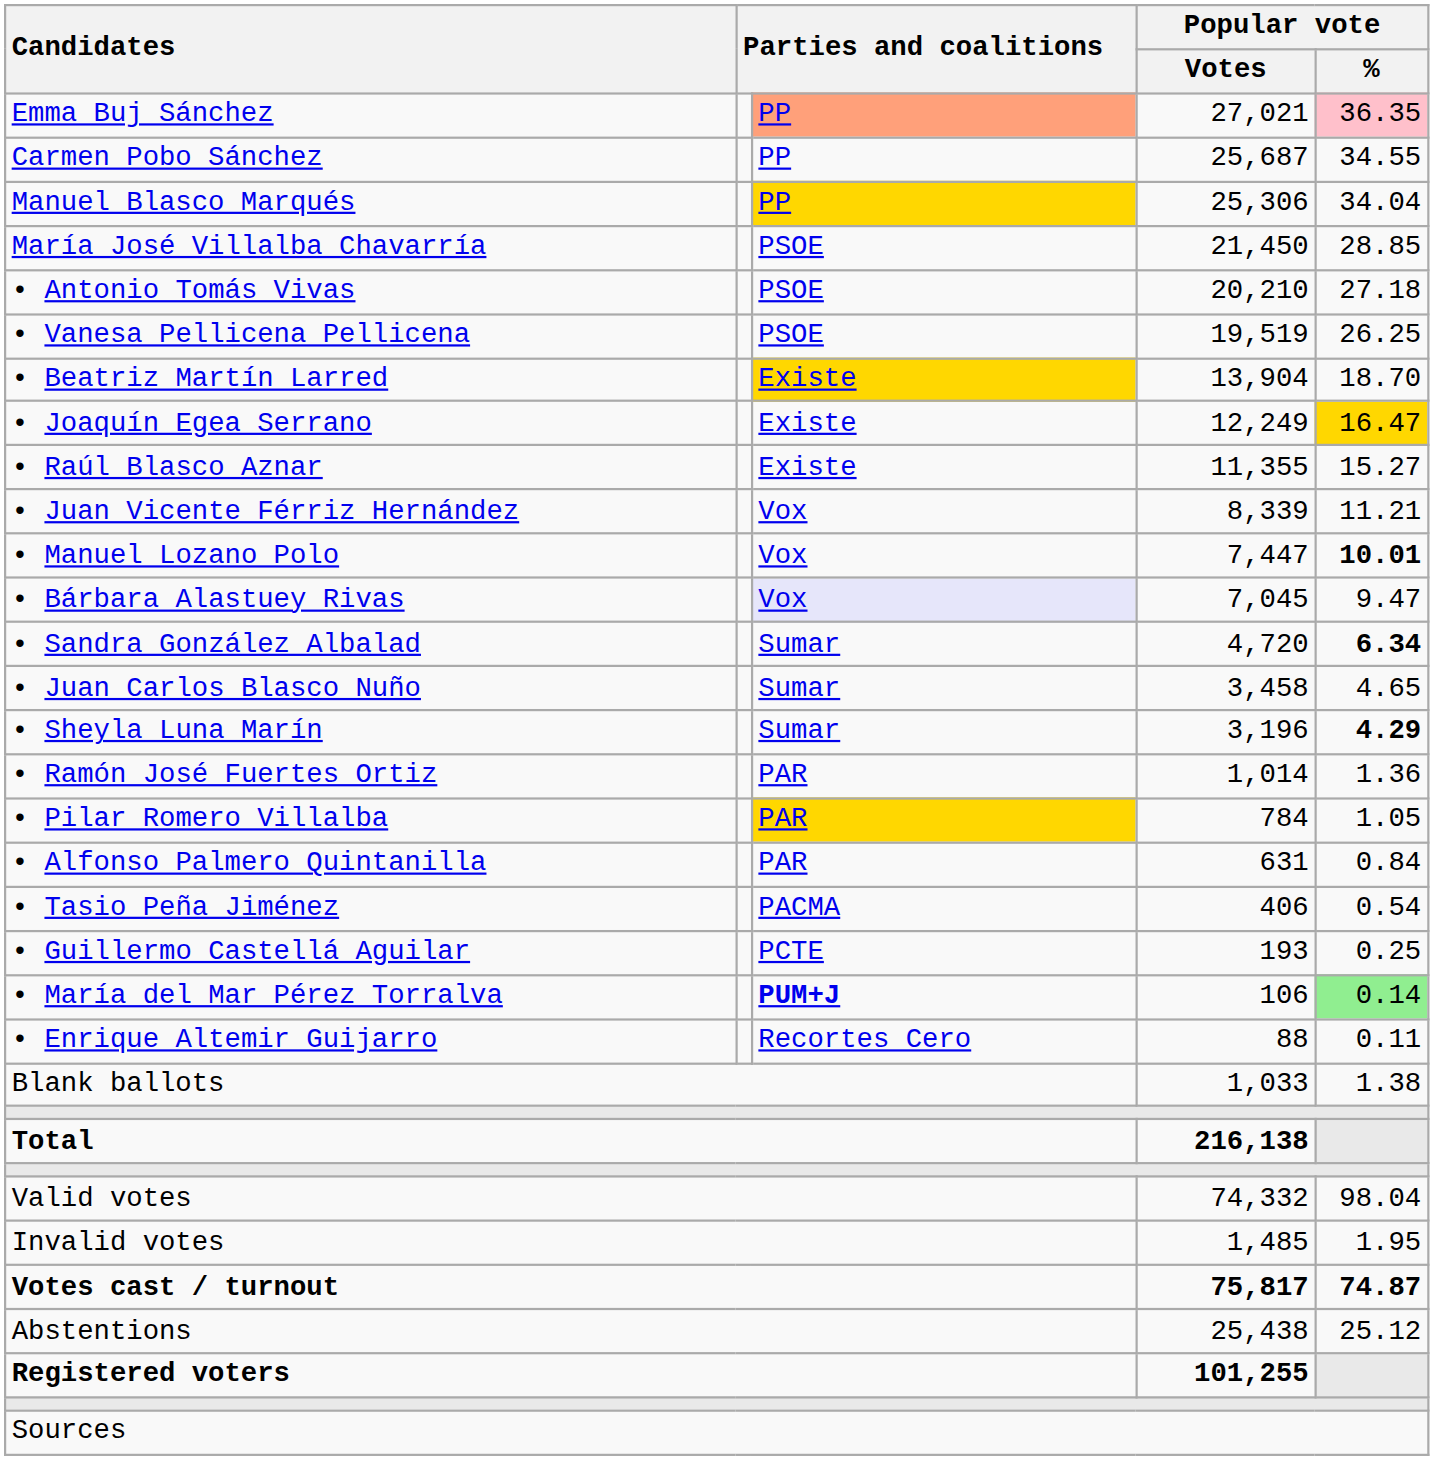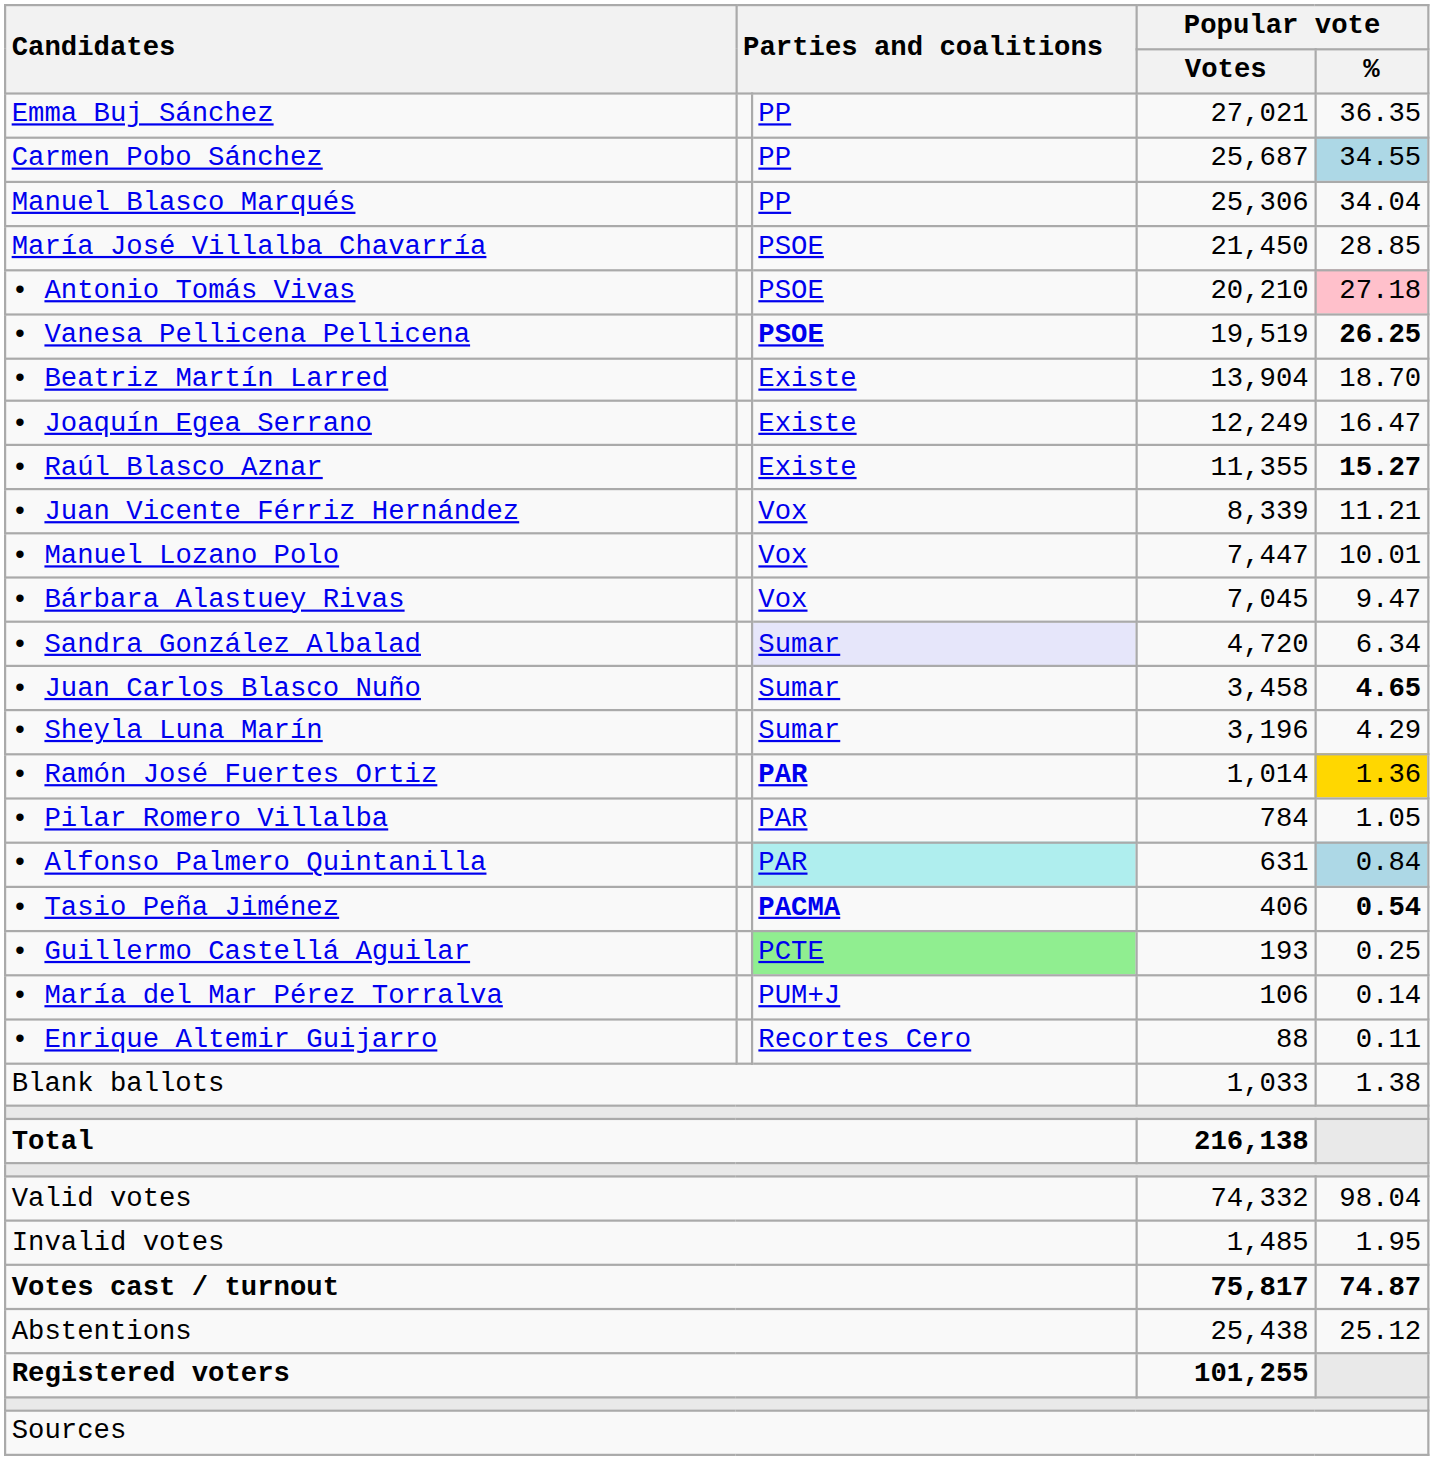Emma Buj Sánchez | column 3: lightsalmon background -> no background
Emma Buj Sánchez | Popular vote / %: pink background -> no background
Carmen Pobo Sánchez | Popular vote / %: no background -> lightblue background
Manuel Blasco Marqués | column 3: gold background -> no background
• Antonio Tomás Vivas | Popular vote / %: no background -> pink background
• Vanesa Pellicena Pellicena | column 3: normal -> bold
• Vanesa Pellicena Pellicena | Popular vote / %: normal -> bold
• Beatriz Martín Larred | column 3: gold background -> no background
• Joaquín Egea Serrano | Popular vote / %: gold background -> no background
• Raúl Blasco Aznar | Popular vote / %: normal -> bold
• Manuel Lozano Polo | Popular vote / %: bold -> normal
• Bárbara Alastuey Rivas | column 3: lavender background -> no background
• Sandra González Albalad | column 3: no background -> lavender background
• Sandra González Albalad | Popular vote / %: bold -> normal
• Juan Carlos Blasco Nuño | Popular vote / %: normal -> bold
• Sheyla Luna Marín | Popular vote / %: bold -> normal
• Ramón José Fuertes Ortiz | column 3: normal -> bold
• Ramón José Fuertes Ortiz | Popular vote / %: no background -> gold background
• Pilar Romero Villalba | column 3: gold background -> no background
• Alfonso Palmero Quintanilla | column 3: no background -> paleturquoise background
• Alfonso Palmero Quintanilla | Popular vote / %: no background -> lightblue background
• Tasio Peña Jiménez | column 3: normal -> bold
• Tasio Peña Jiménez | Popular vote / %: normal -> bold
• Guillermo Castellá Aguilar | column 3: no background -> lightgreen background
• María del Mar Pérez Torralva | column 3: bold -> normal
• María del Mar Pérez Torralva | Popular vote / %: lightgreen background -> no background
